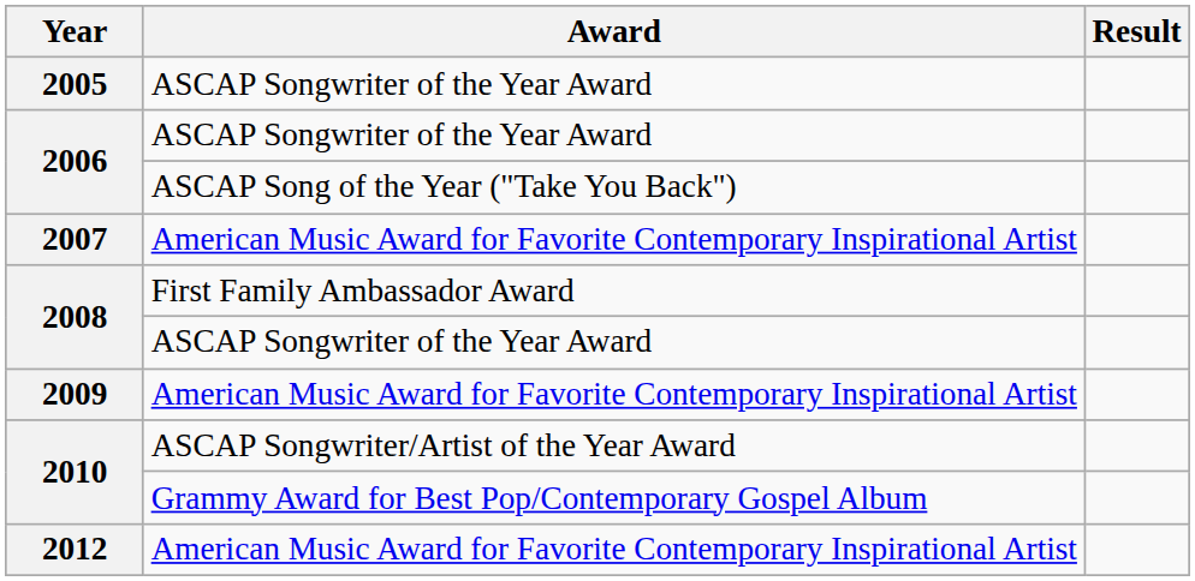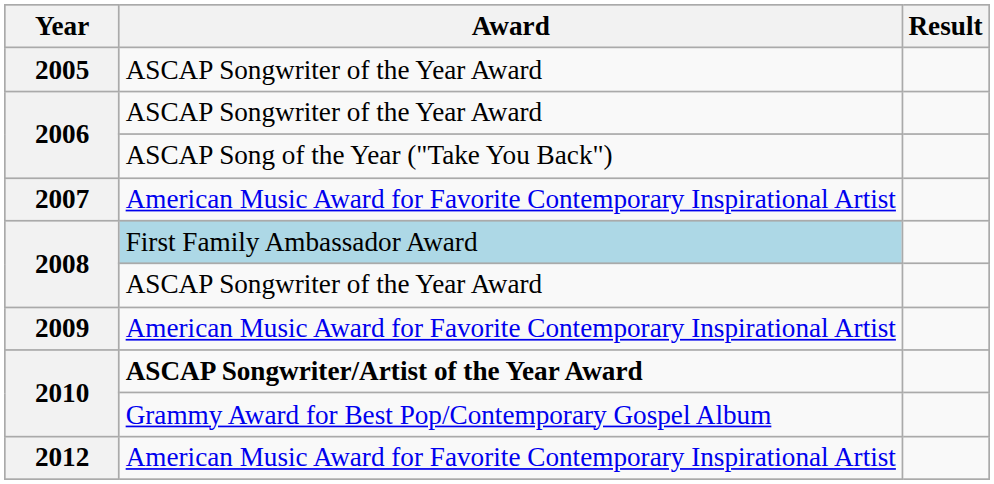2008 / First Family Ambassador Award | Award: no background -> lightblue background
2010 / ASCAP Songwriter/Artist of the Year Award | Award: normal -> bold
